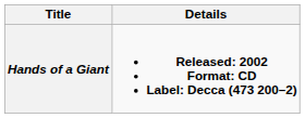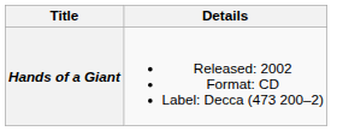Hands of a Giant | Details: bold -> normal
